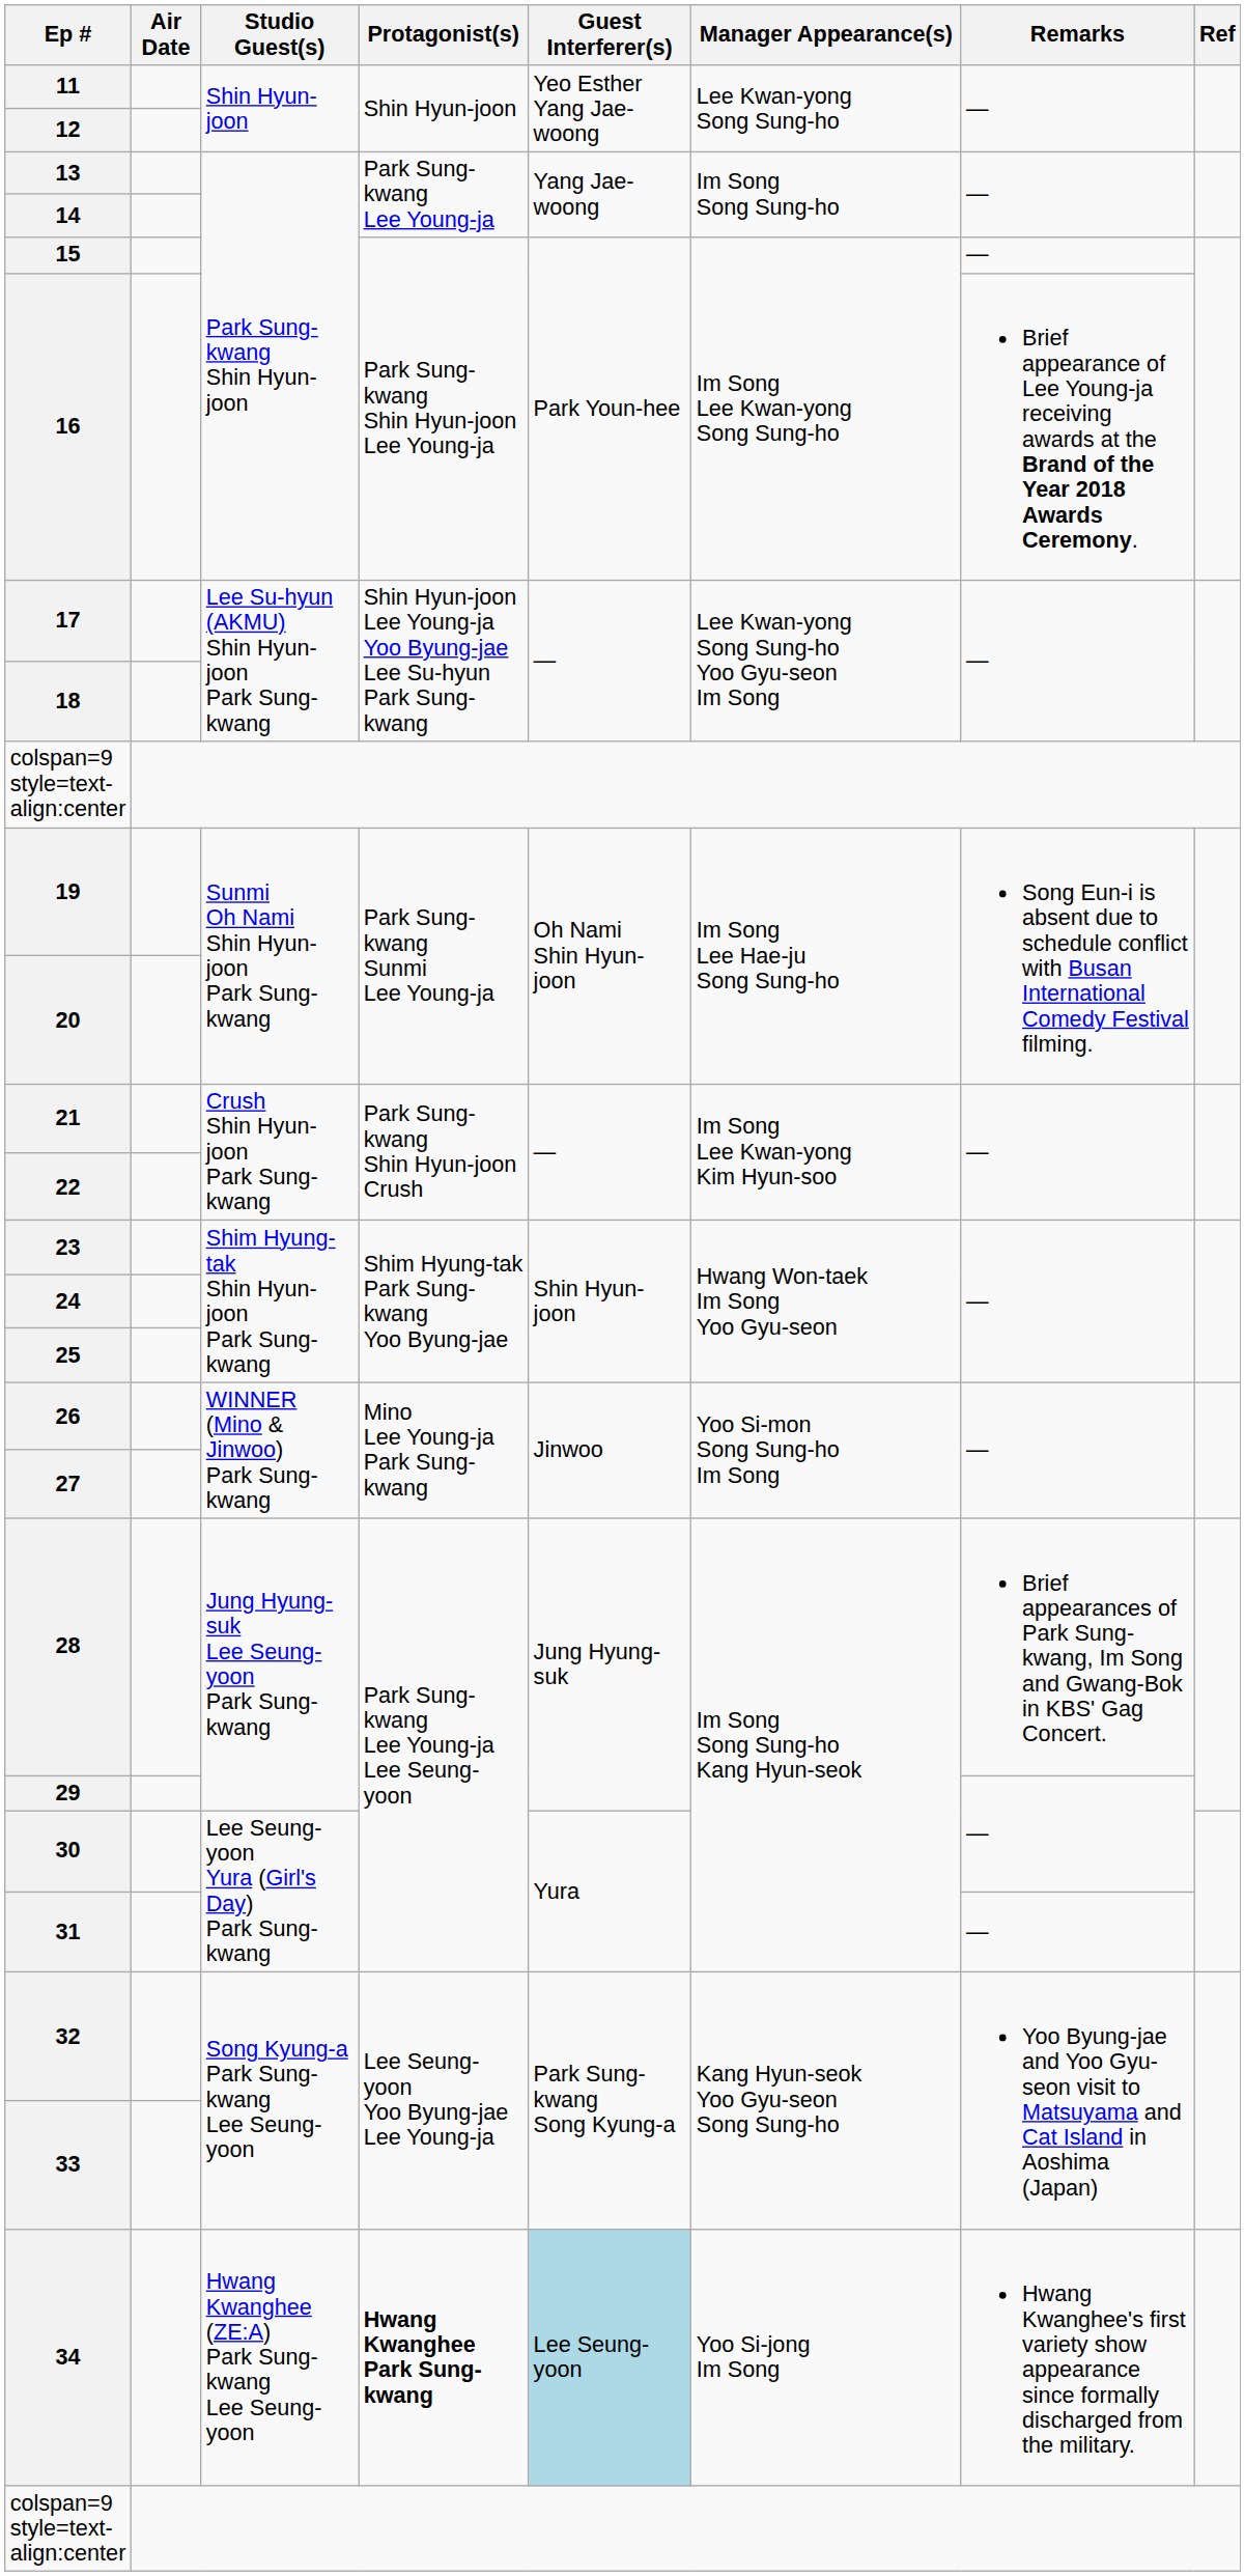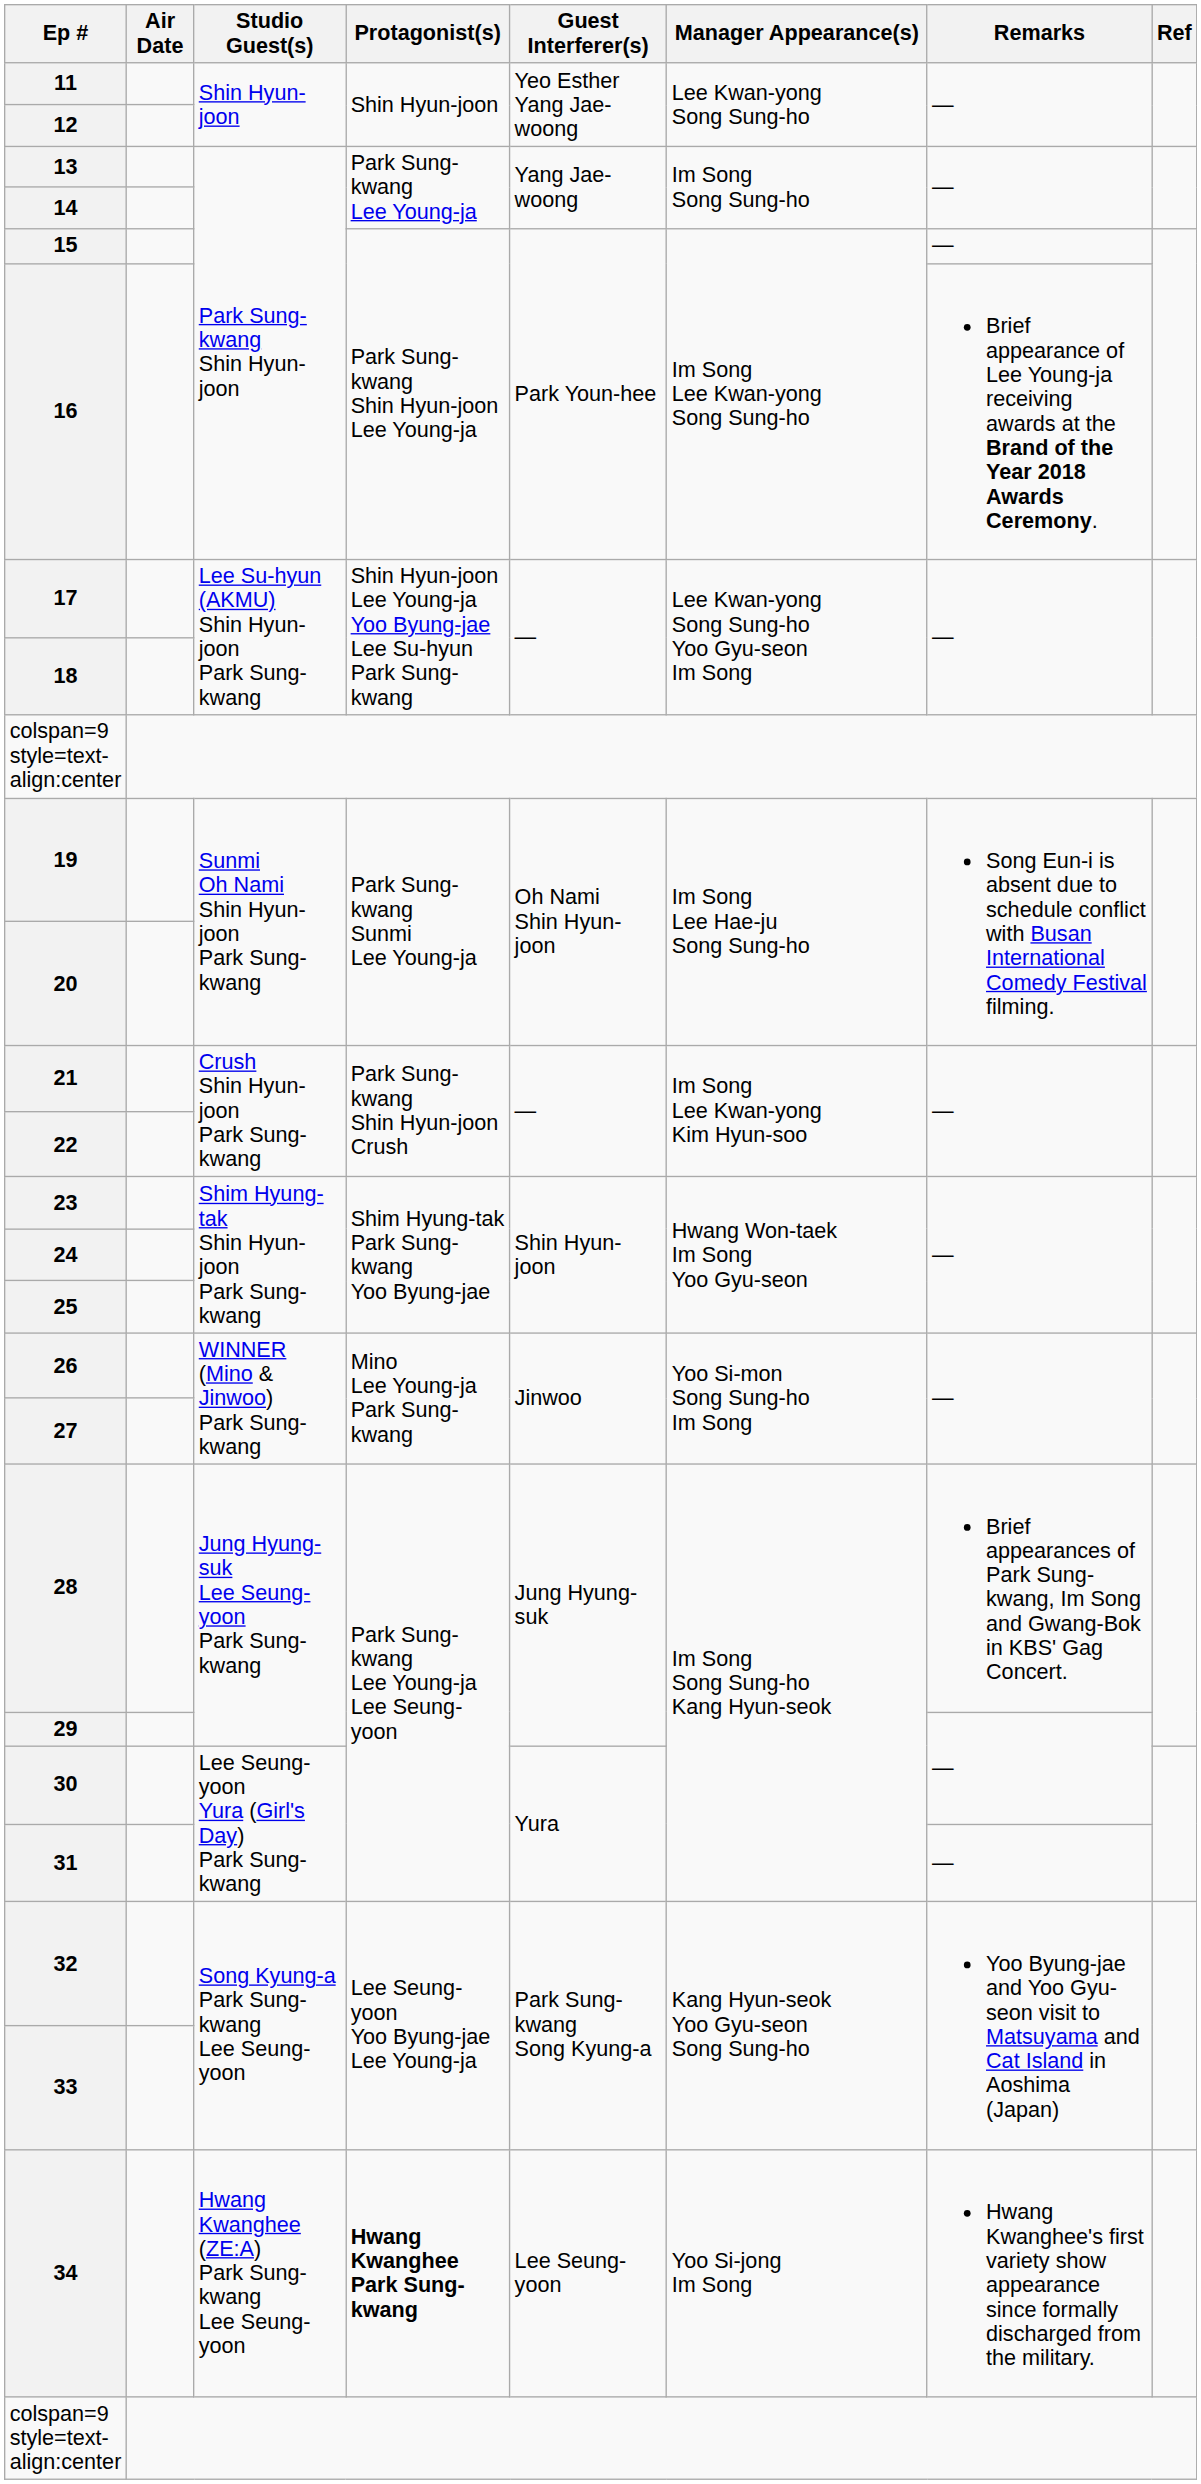34 | Guest Interferer(s): lightblue background -> no background
